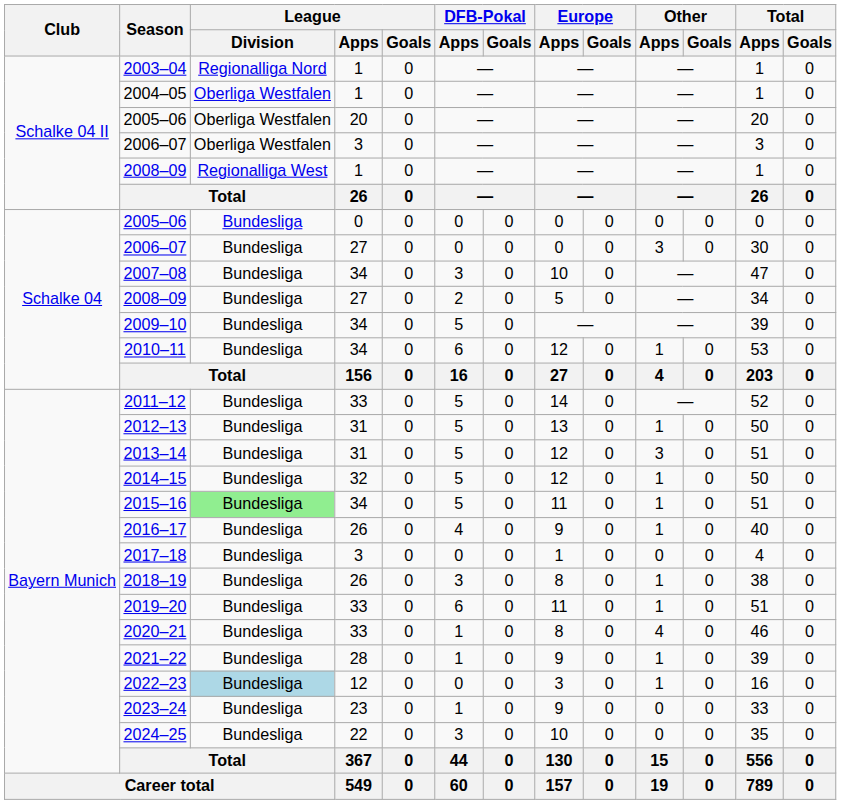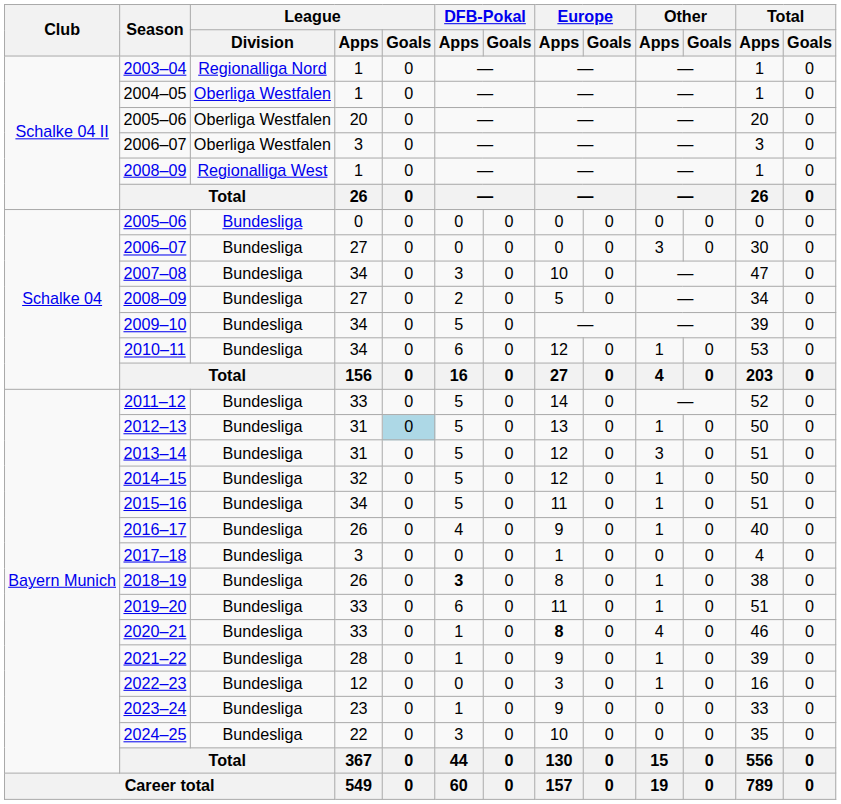2012–13 | League / Goals: no background -> lightblue background
2015–16 | League / Division: lightgreen background -> no background
2018–19 | DFB-Pokal / Apps: normal -> bold
2020–21 | Europe / Apps: normal -> bold
2022–23 | League / Division: lightblue background -> no background
